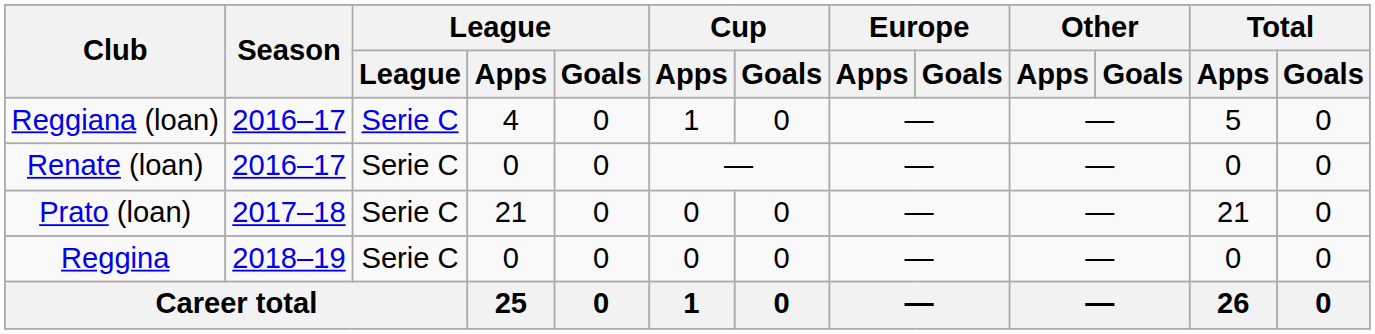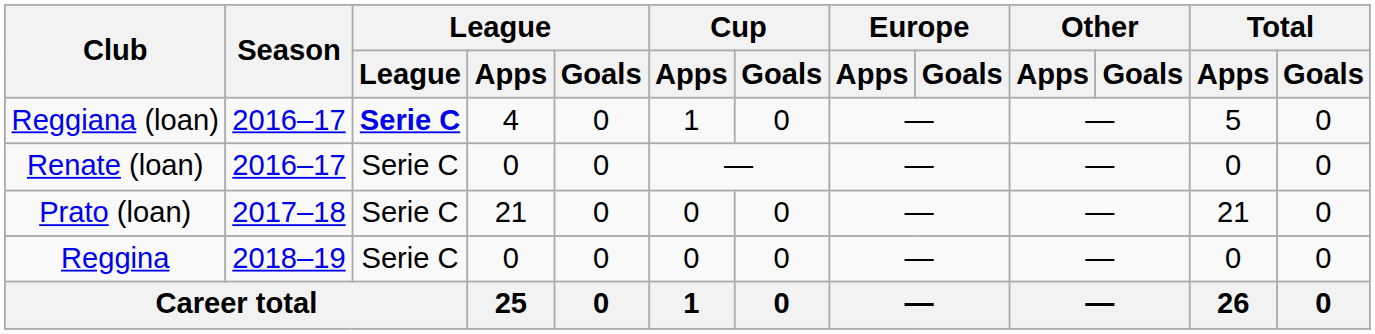Reggiana (loan) | League: normal -> bold
